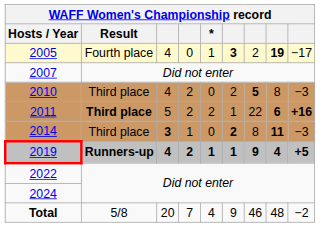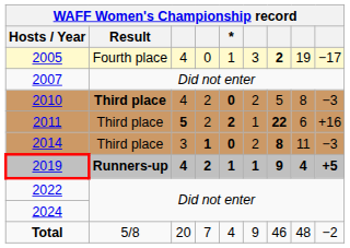2005 | column 6: bold -> normal
2005 | column 7: normal -> bold
2005 | column 8: bold -> normal
2010 | Result: normal -> bold
2010 | *: normal -> bold
2010 | column 7: bold -> normal
2011 | Result: bold -> normal
2011 | column 3: normal -> bold
2011 | *: normal -> bold
2011 | column 7: normal -> bold
2011 | column 8: bold -> normal
2011 | column 9: bold -> normal
2014 | column 3: bold -> normal
2014 | column 4: normal -> bold
2014 | *: normal -> bold
2014 | column 6: bold -> normal
2014 | column 7: normal -> bold
2014 | column 8: bold -> normal
